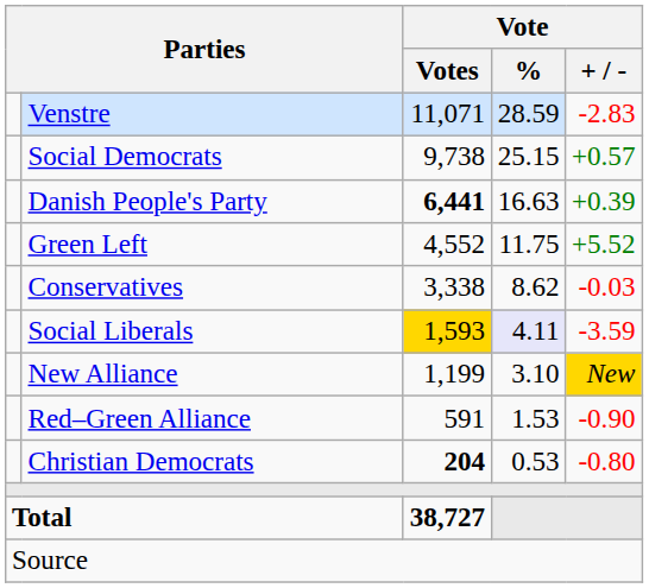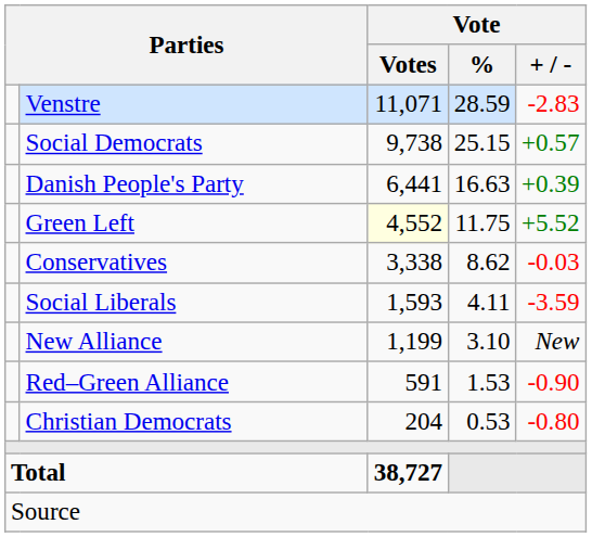Danish People's Party | Vote / Votes: bold -> normal
Green Left | Vote / Votes: no background -> lightyellow background
Social Liberals | Vote / Votes: gold background -> no background
Social Liberals | Vote / %: lavender background -> no background
New Alliance | Vote / + / -: gold background -> no background
Christian Democrats | Vote / Votes: bold -> normal
